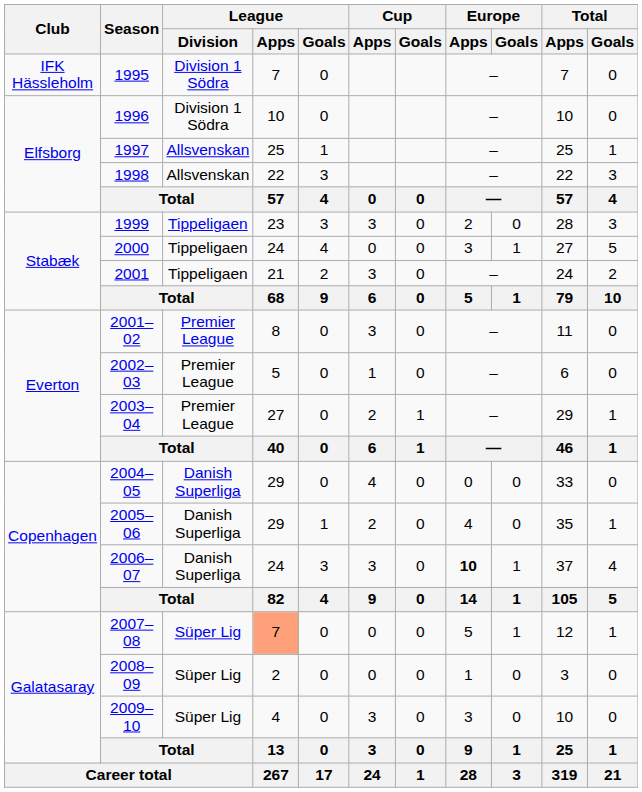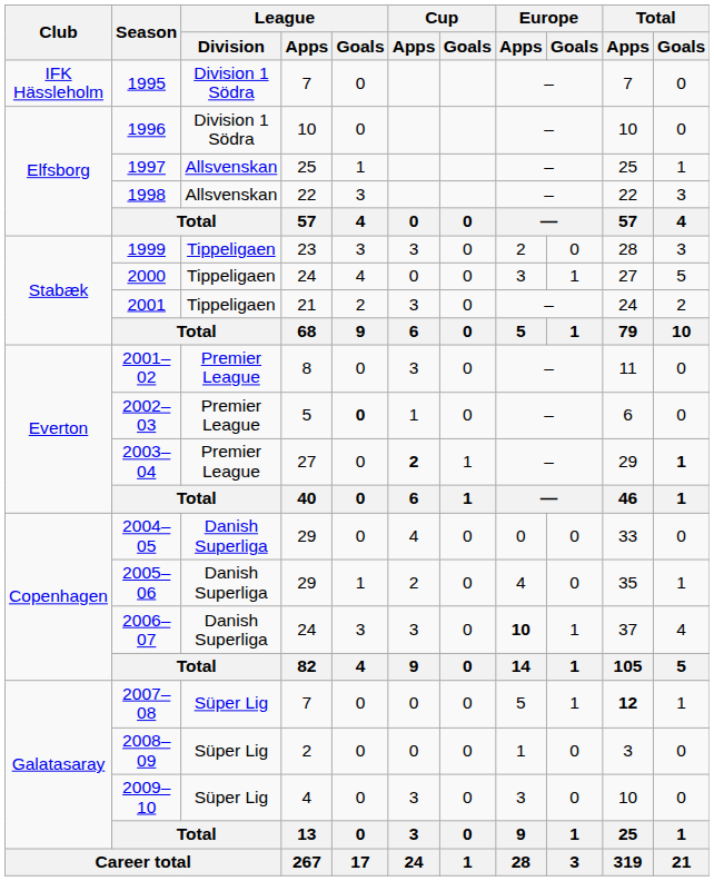2002–03 | League / Goals: normal -> bold
2003–04 | Cup / Apps: normal -> bold
2003–04 | Total / Goals: normal -> bold
2007–08 | League / Apps: lightsalmon background -> no background
2007–08 | Total / Apps: normal -> bold
